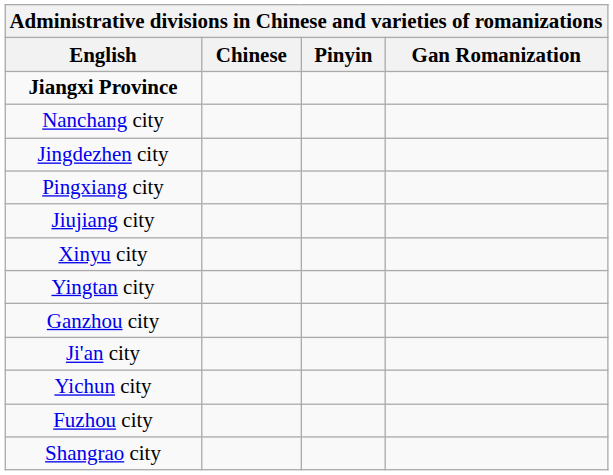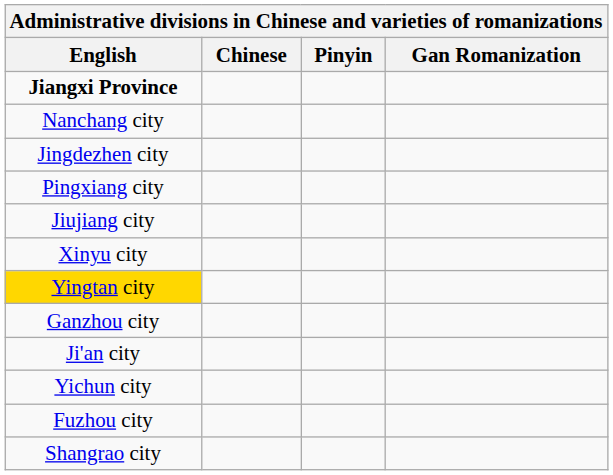Yingtan city | English: no background -> gold background
